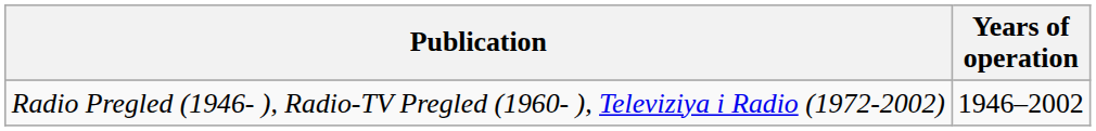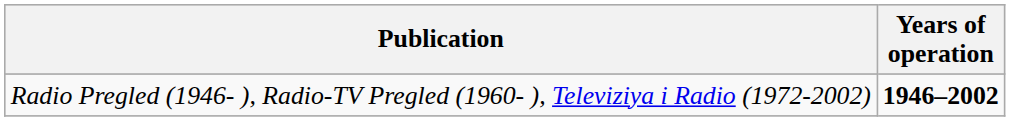row 2 | Years of operation: normal -> bold
